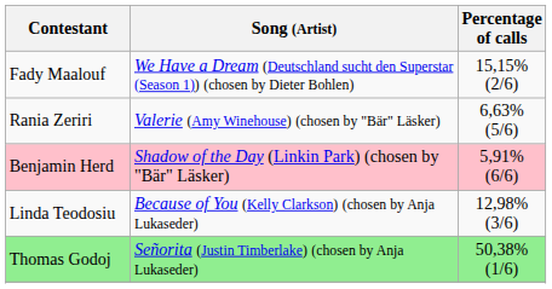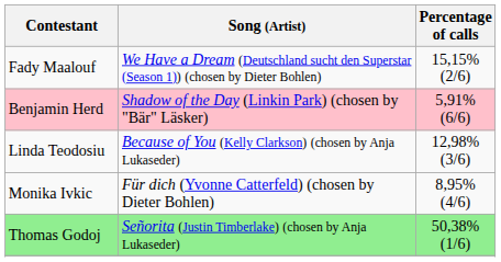- row: Rania Zeriri | Valerie (Amy Winehouse) (chosen by "Bär" Läsker) | 6,63% (5/6)
+ row: Monika Ivkic | Für dich (Yvonne Catterfeld) (chosen by Dieter Bohlen) | 8,95% (4/6)
